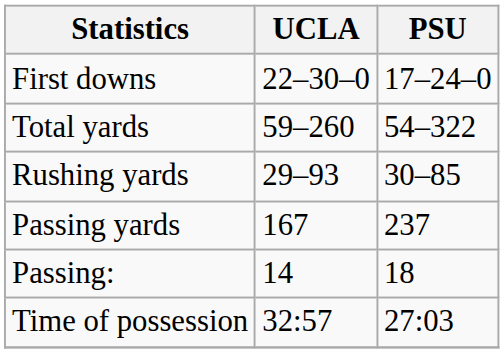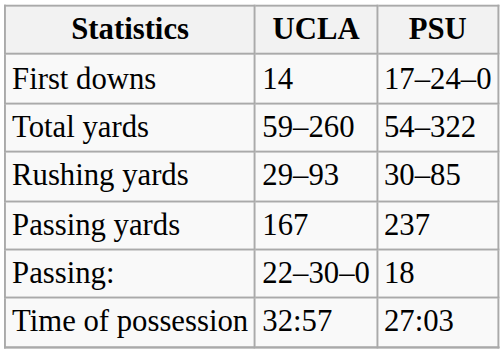First downs | UCLA: 22–30–0 -> 14
Passing: | UCLA: 14 -> 22–30–0
